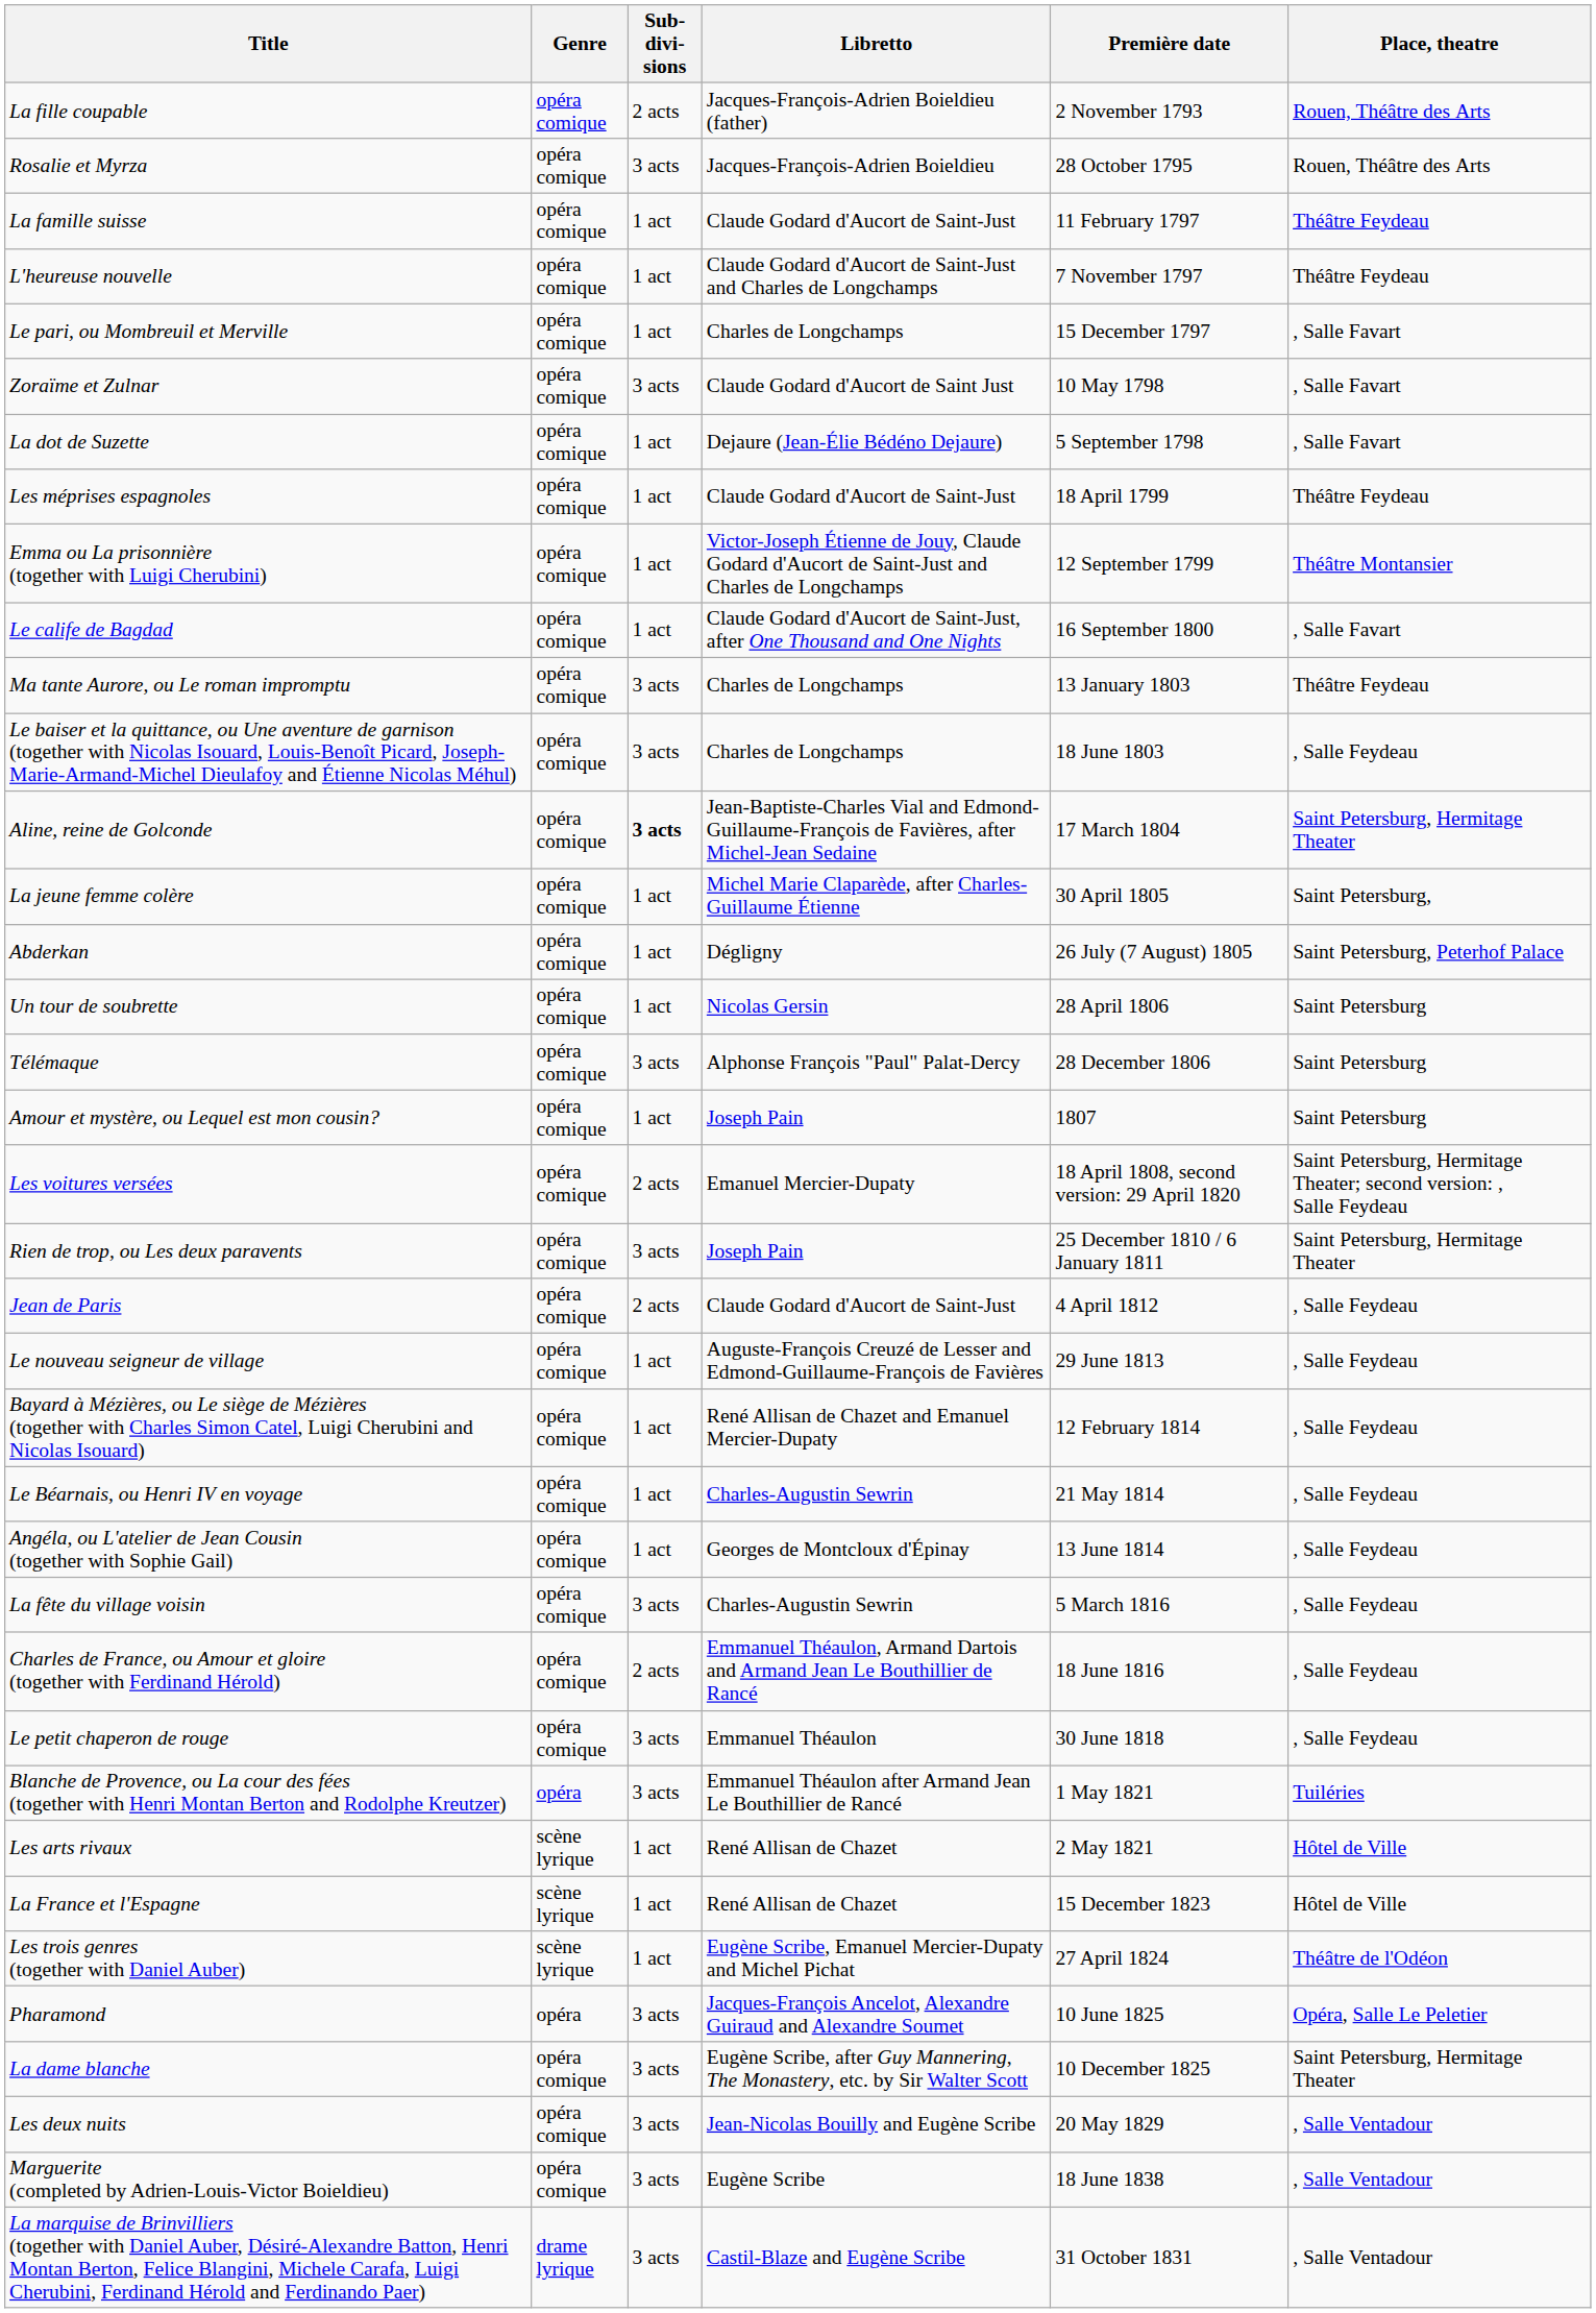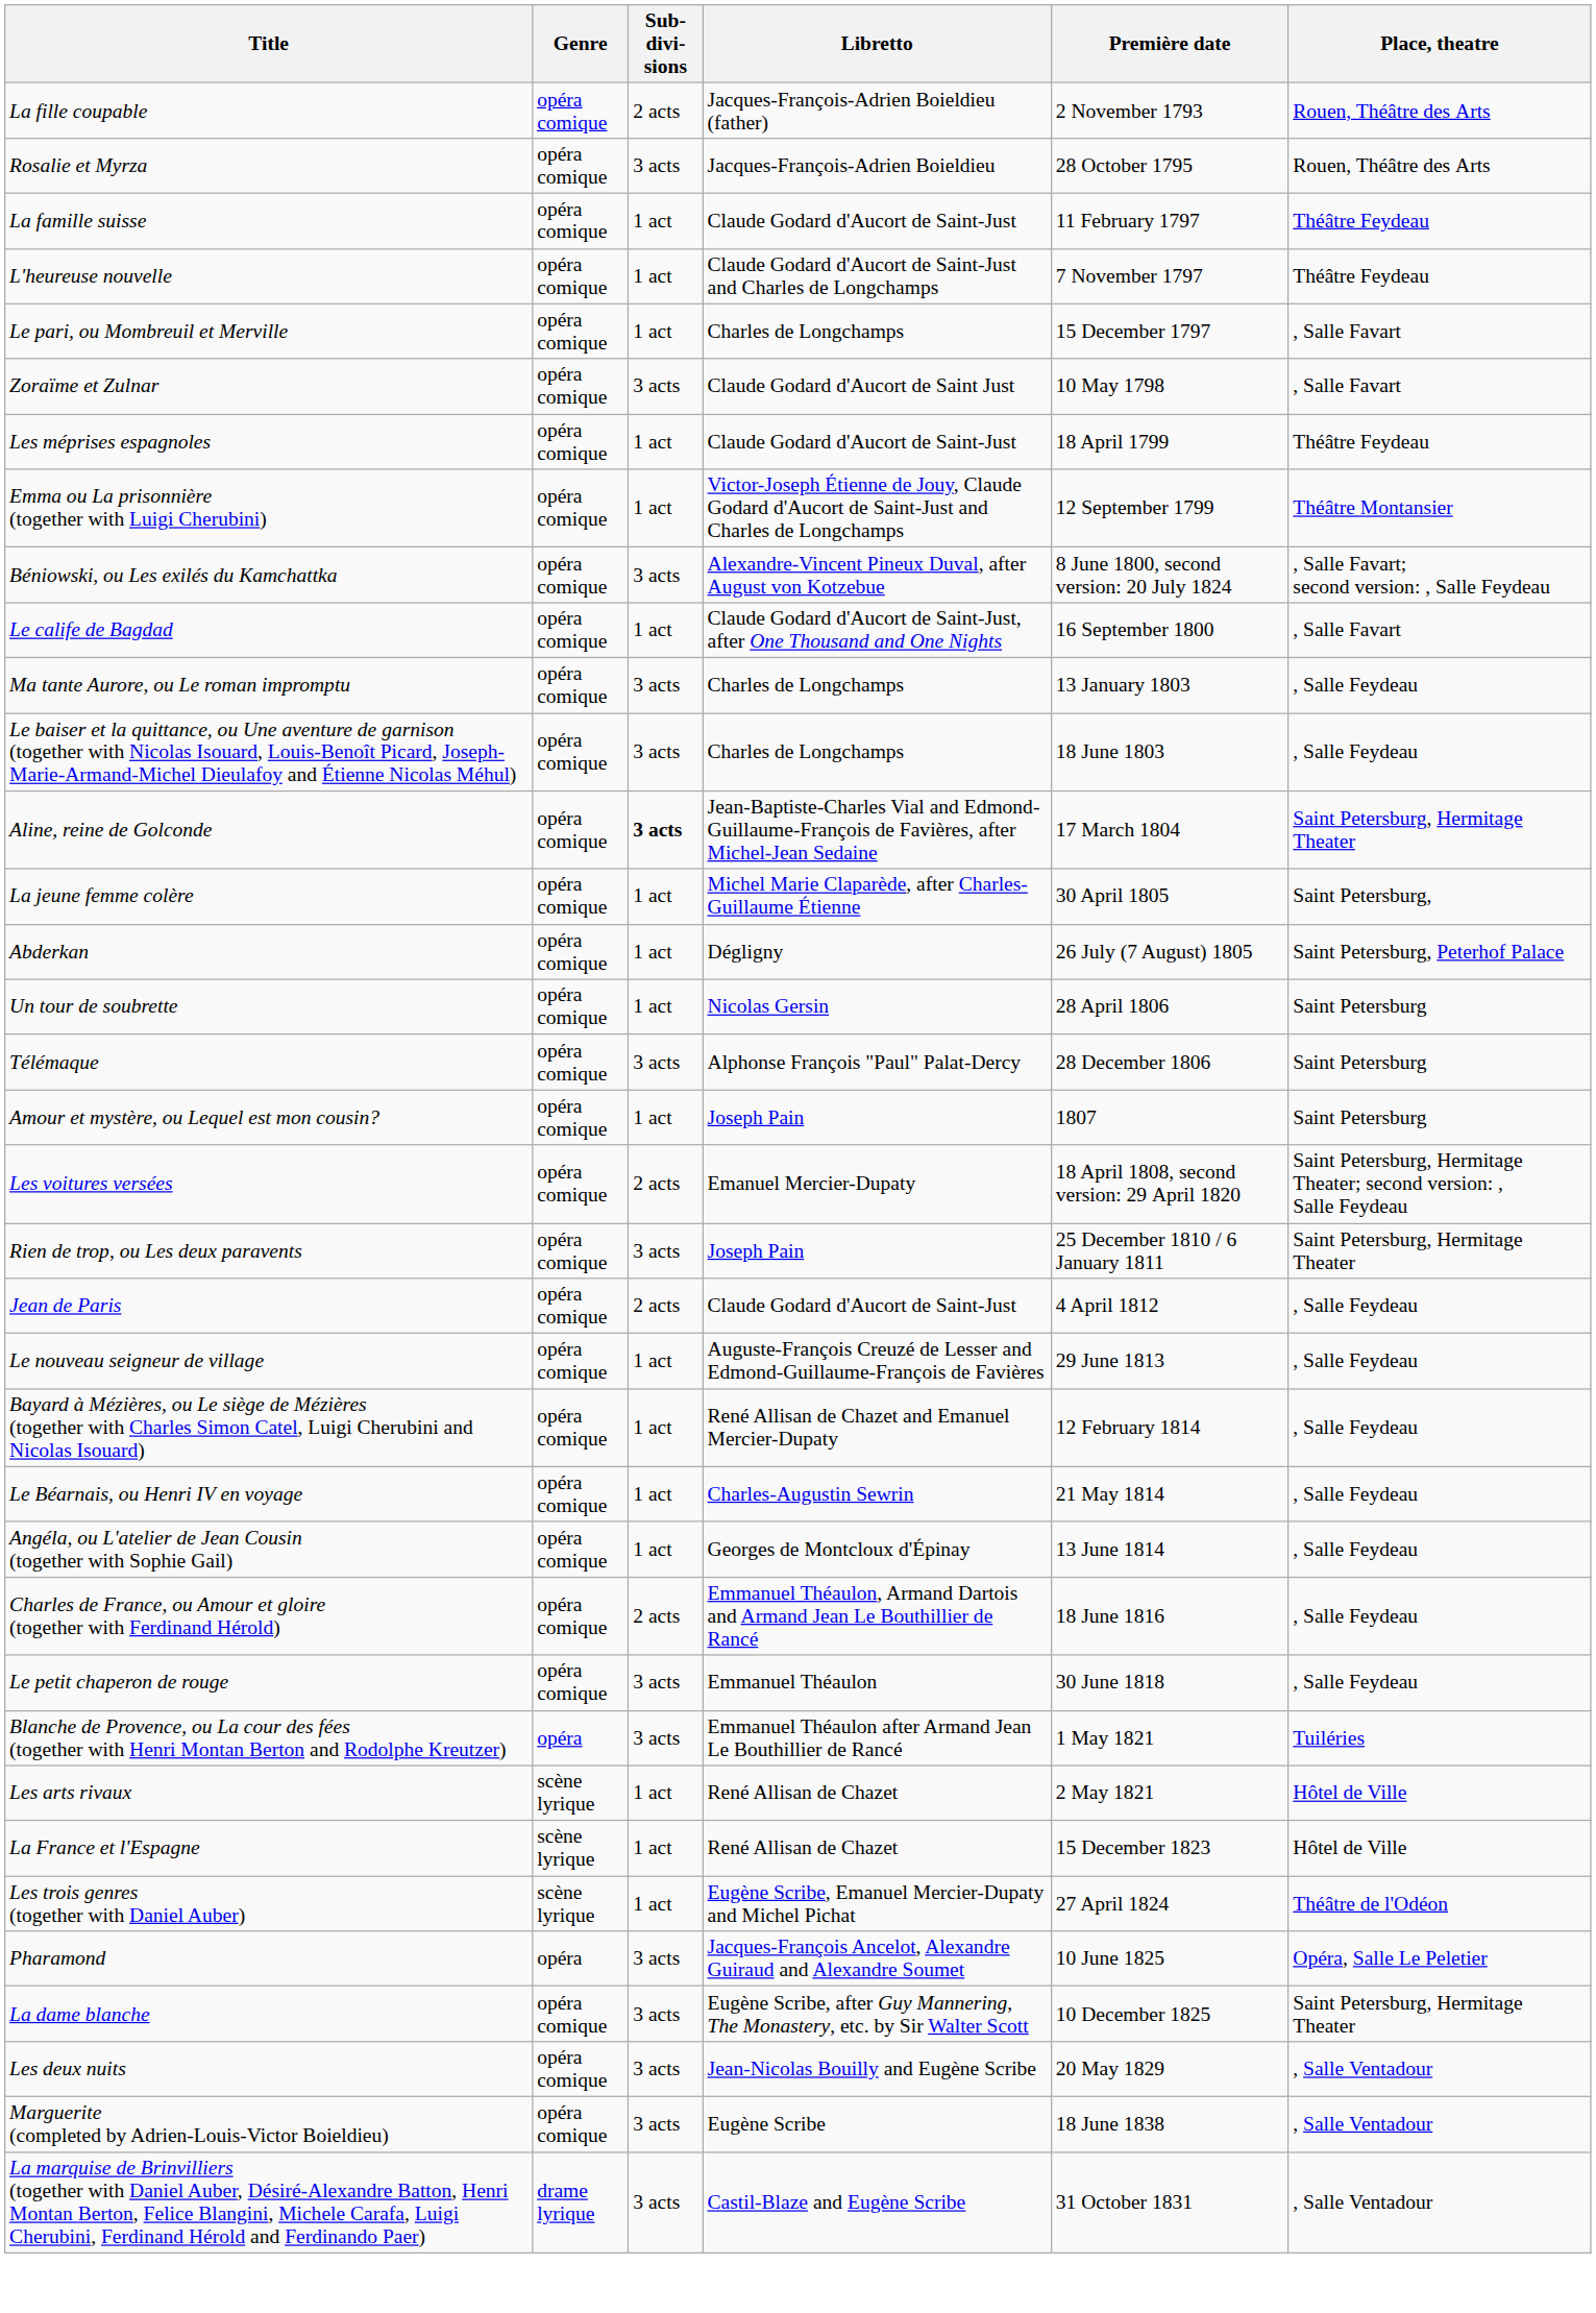- row: La dot de Suzette | opéra comique | 1 act | Dejaure (Jean-Élie Bédéno Dejaure) | 5 September 1798 | , Salle Favart
+ row: Béniowski, ou Les exilés du Kamchattka | opéra comique | 3 acts | Alexandre-Vincent Pineux Duval, after August von Kotzebue | 8 June 1800, second version: 20 July 1824 | , Salle Favart; second version: , Salle Feydeau
Ma tante Aurore, ou Le roman impromptu | Place, theatre: Théâtre Feydeau -> , Salle Feydeau
- row: La fête du village voisin | opéra comique | 3 acts | Charles-Augustin Sewrin | 5 March 1816 | , Salle Feydeau
